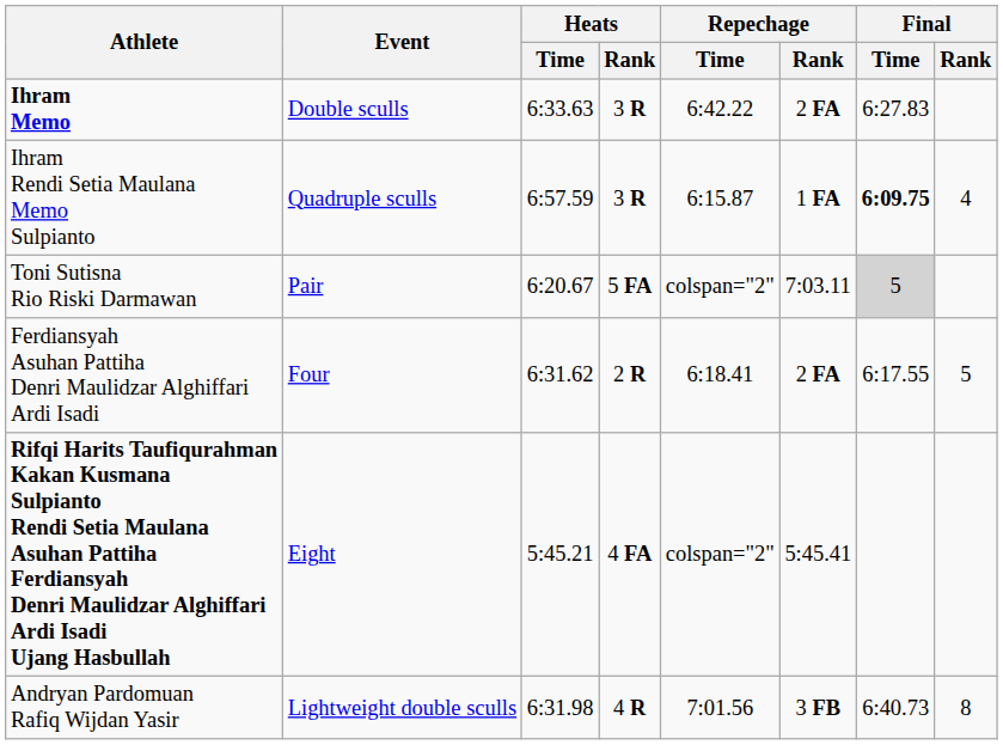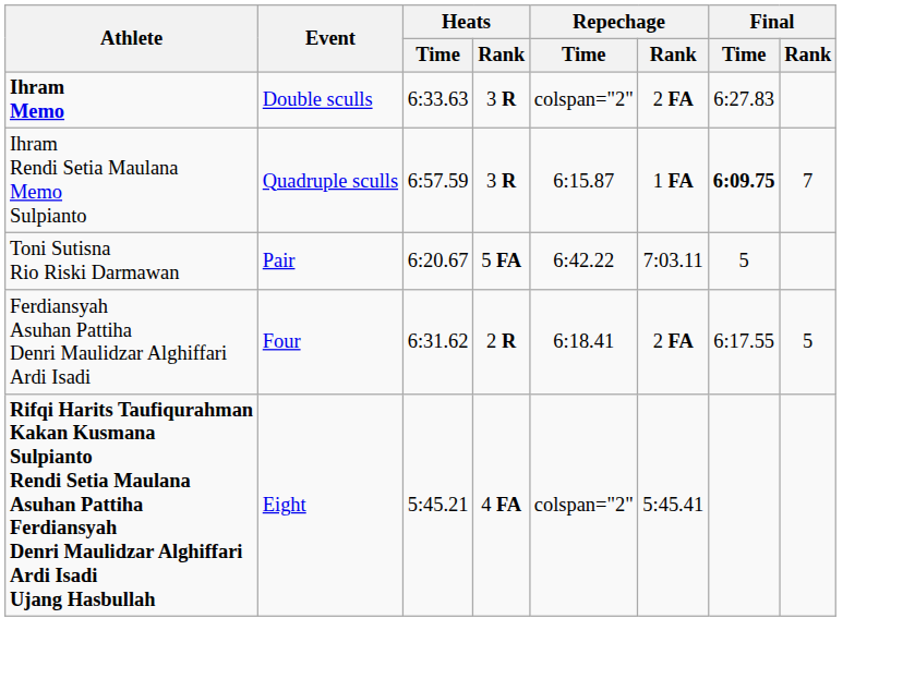Ihram Memo | Repechage / Time: 6:42.22 -> colspan="2"
Ihram Rendi Setia Maulana Memo Sulpianto | Final / Rank: 4 -> 7
Toni Sutisna Rio Riski Darmawan | Repechage / Time: colspan="2" -> 6:42.22
Toni Sutisna Rio Riski Darmawan | Final / Time: lightgrey background -> no background
- row: Andryan Pardomuan Rafiq Wijdan Yasir | Lightweight double sculls | 6:31.98 | 4 R | 7:01.56 | 3 FB | 6:40.73 | 8
